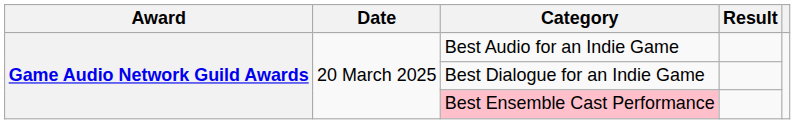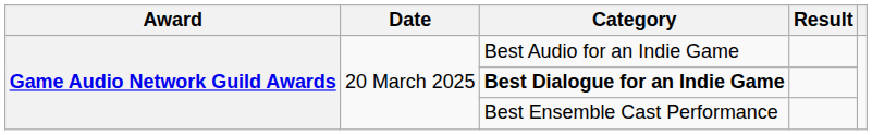Best Dialogue for an Indie Game | Category: normal -> bold
Best Ensemble Cast Performance | Category: pink background -> no background
